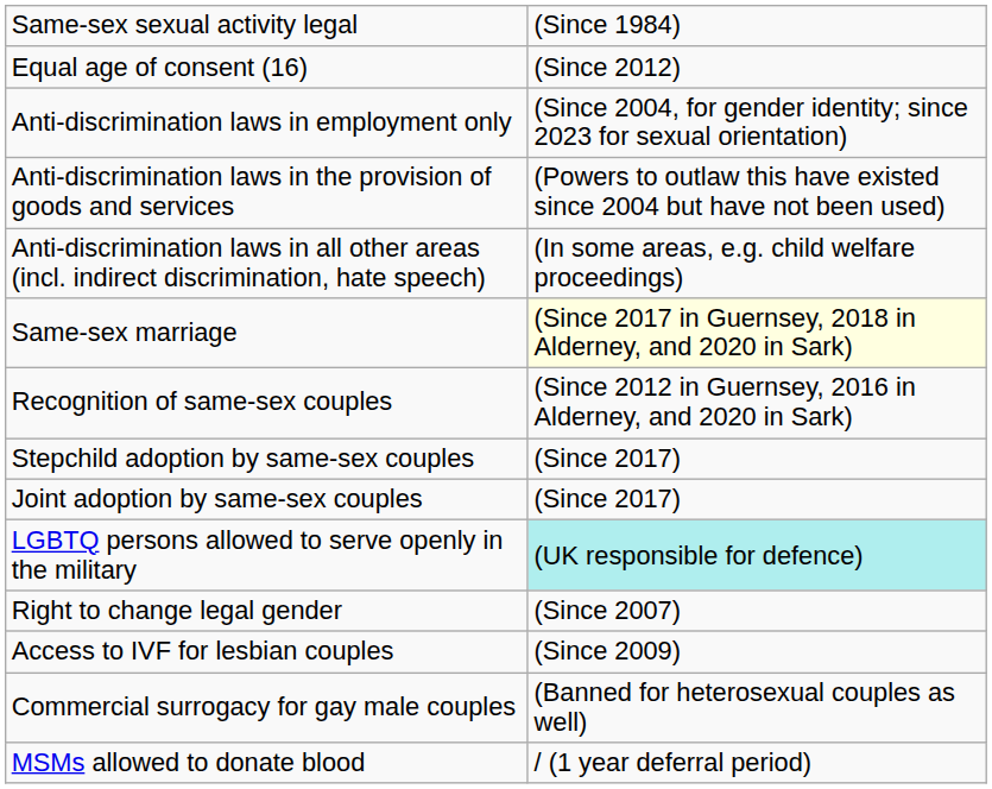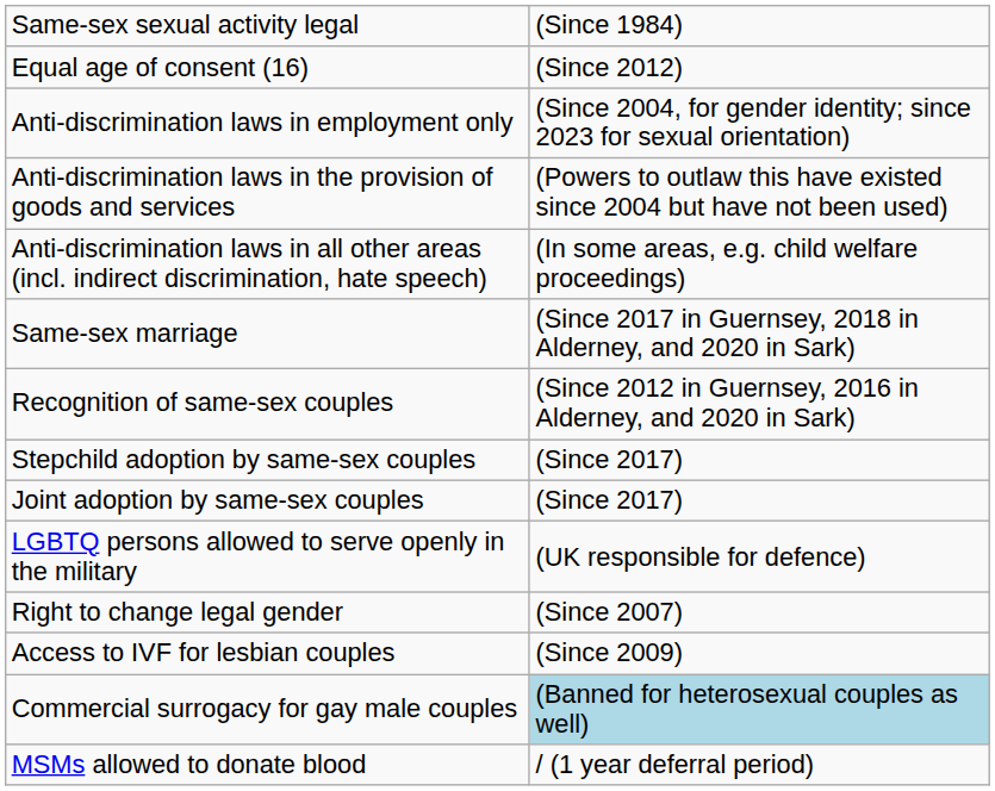Same-sex marriage | column 2: lightyellow background -> no background
LGBTQ persons allowed to serve openly in the military | column 2: paleturquoise background -> no background
Commercial surrogacy for gay male couples | column 2: no background -> lightblue background
